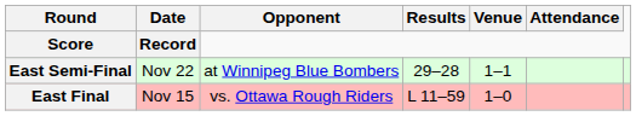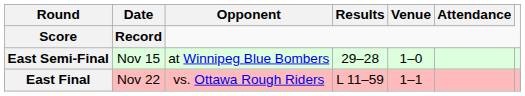East Semi-Final | Date / Record: Nov 22 -> Nov 15
East Semi-Final | Venue: 1–1 -> 1–0
East Final | Date / Record: Nov 15 -> Nov 22
East Final | Venue: 1–0 -> 1–1
